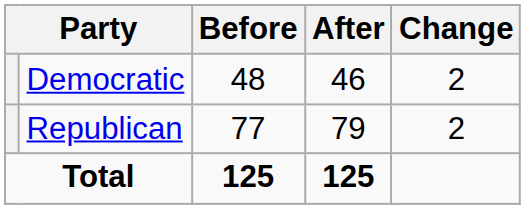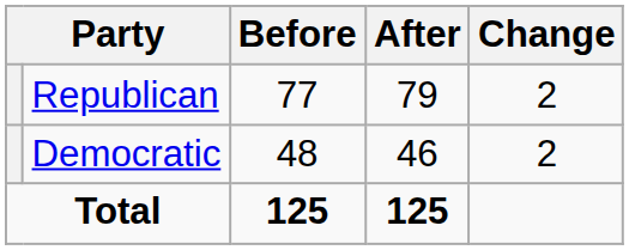rows swapped: Republican <-> Democratic
